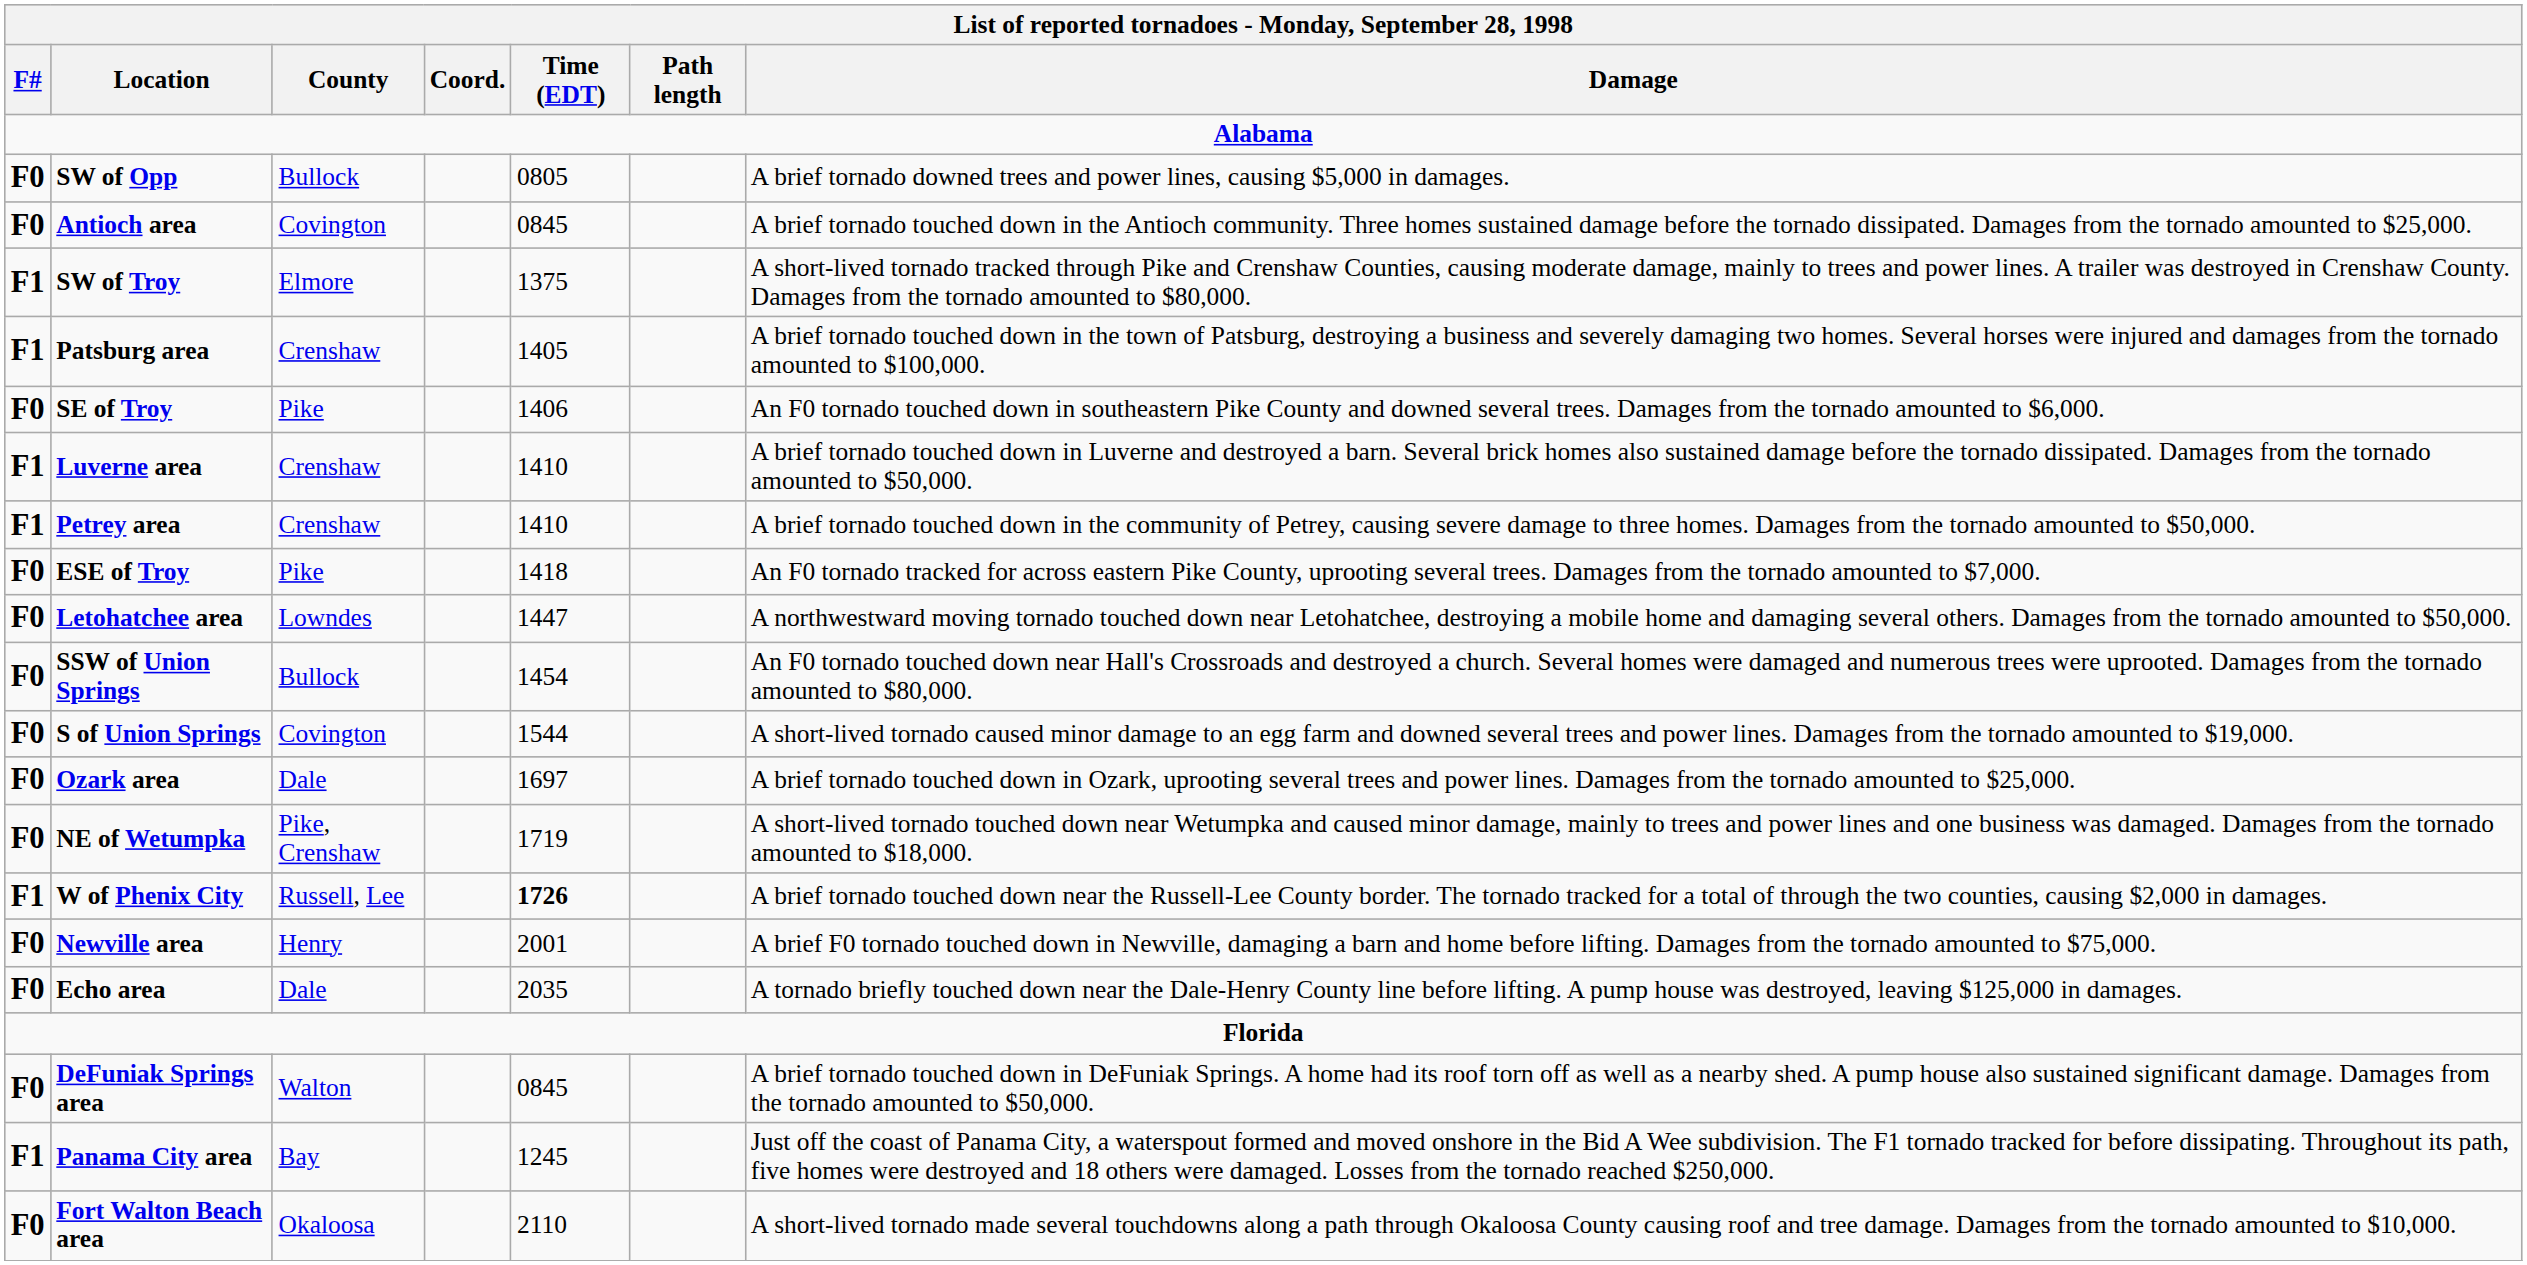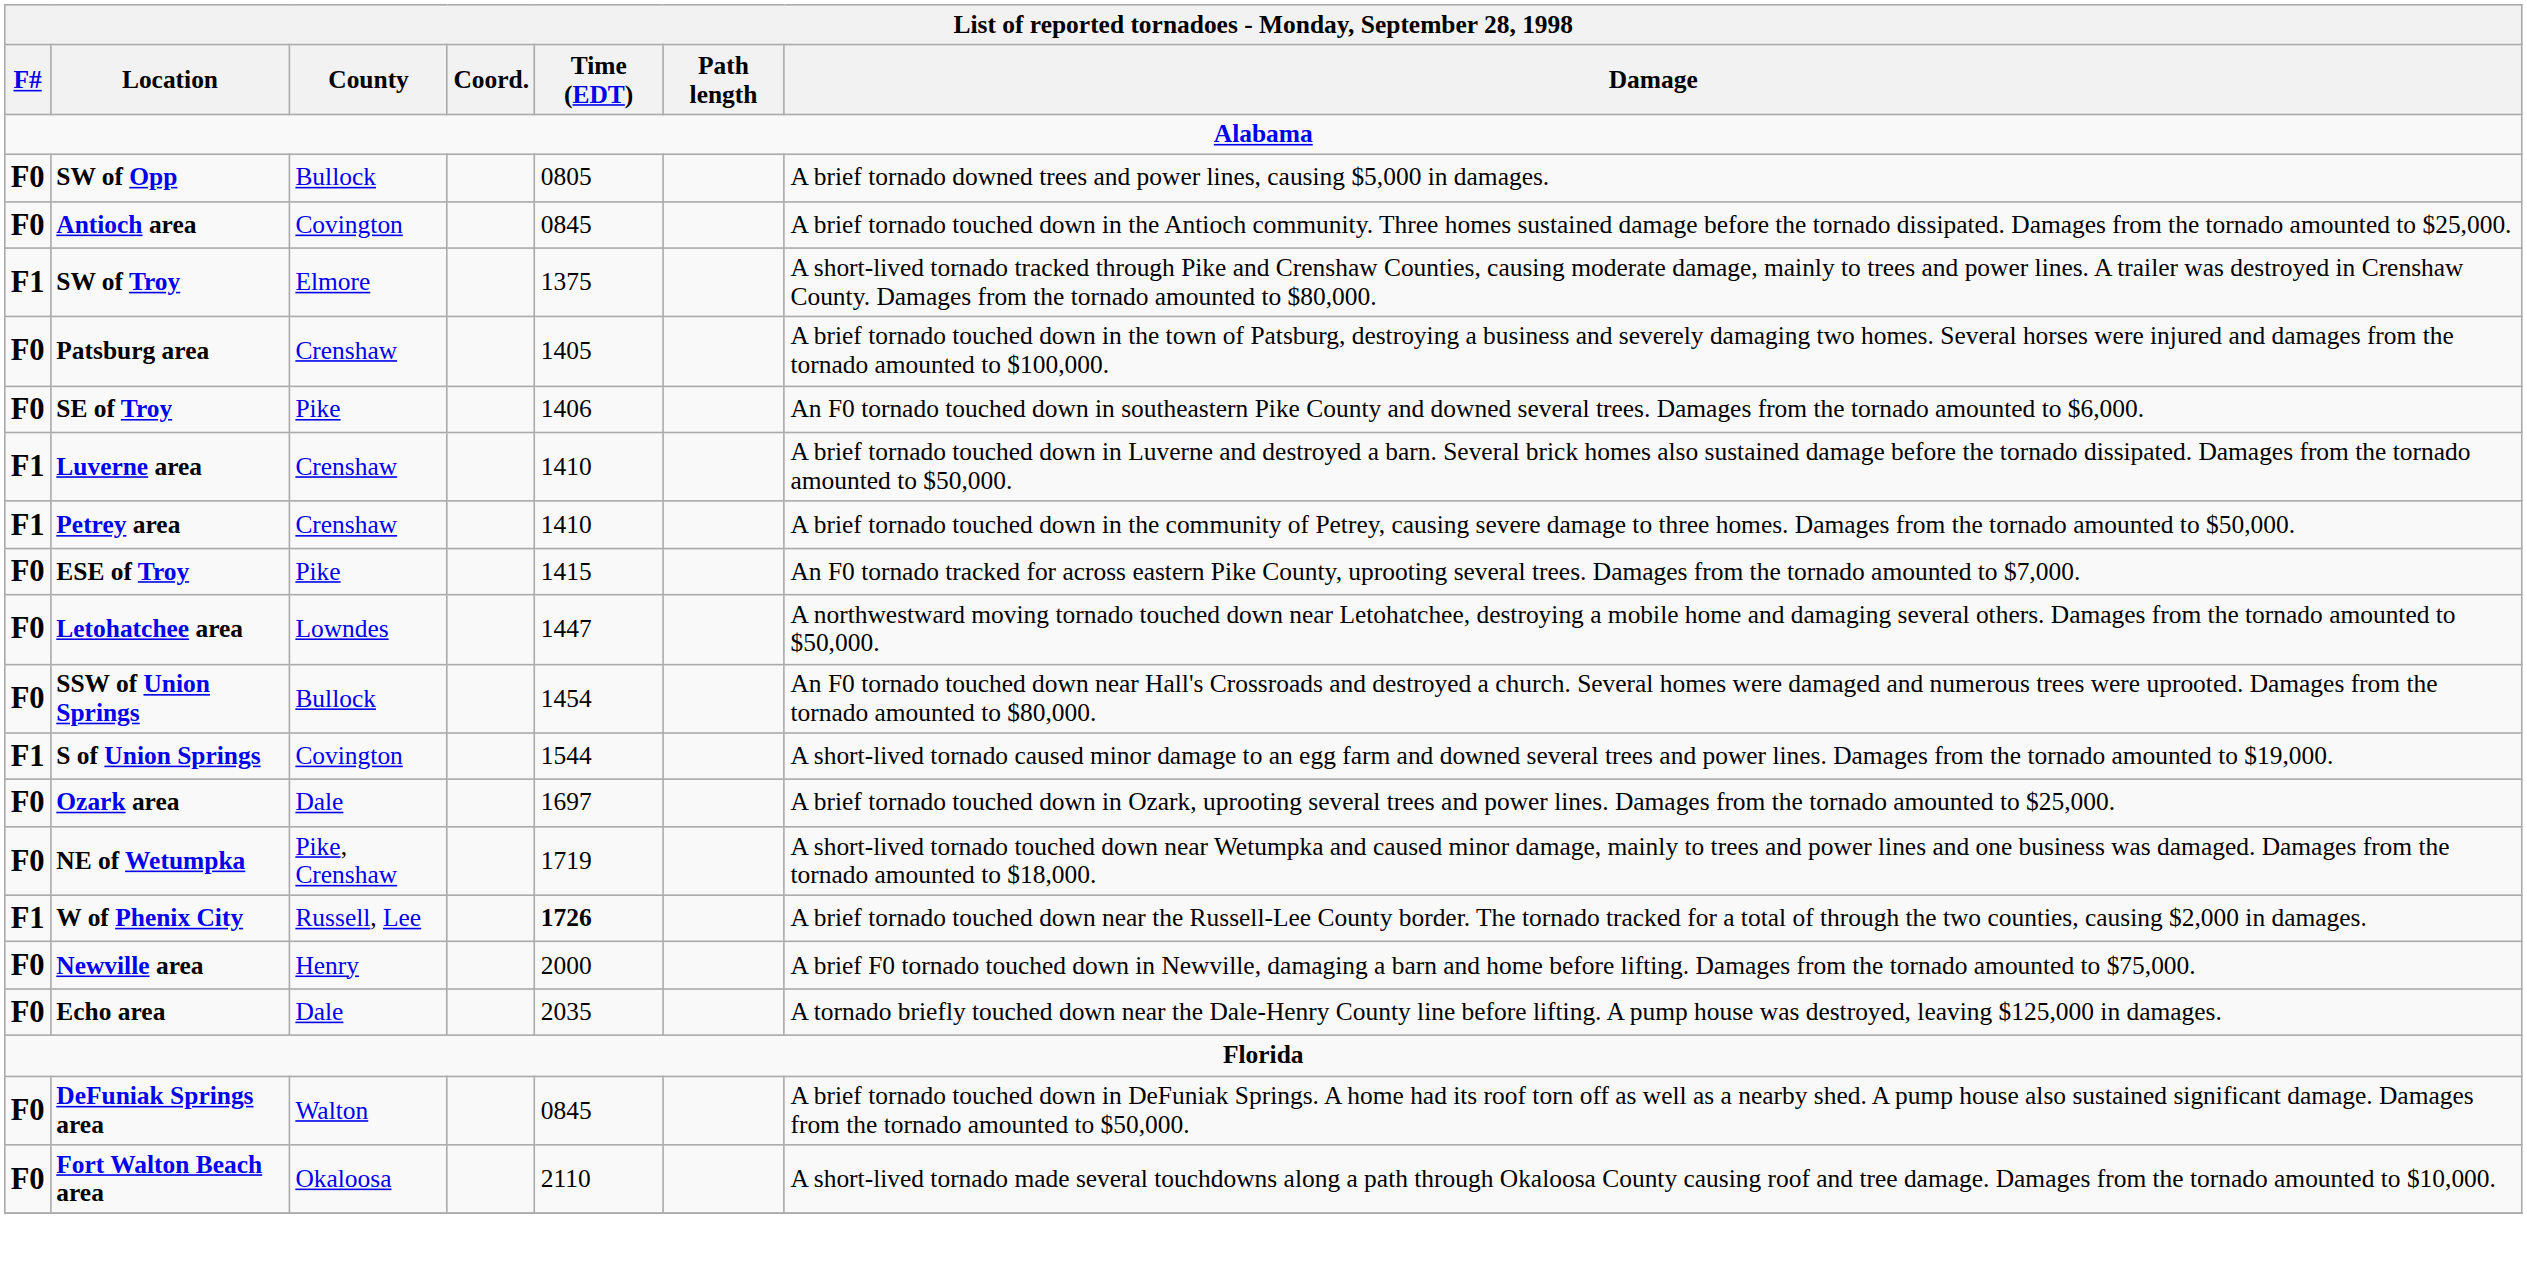Patsburg area | F#: F1 -> F0
ESE of Troy | Time (EDT): 1418 -> 1415
S of Union Springs | F#: F0 -> F1
Newville area | Time (EDT): 2001 -> 2000
- row: F1 | Panama City area | Bay | 1245 | Just off the coast of Panama City, a waterspout formed and moved onshore in the Bid A Wee subdivision. The F1 tornado tracked for before dissipating. Throughout its path, five homes were destroyed and 18 others were damaged. Losses from the tornado reached $250,000.
